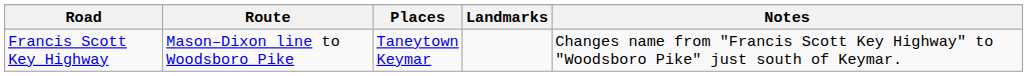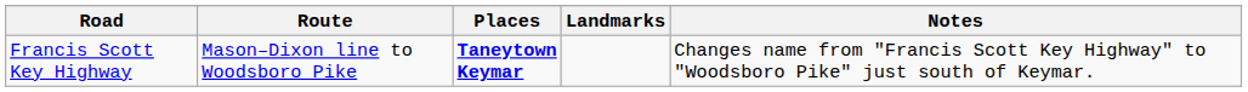Francis Scott Key Highway | Places: normal -> bold
